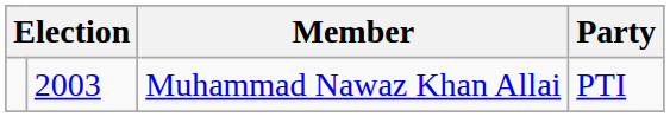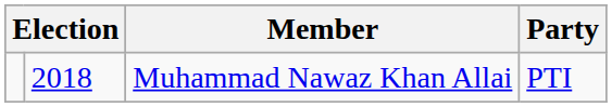Muhammad Nawaz Khan Allai | column 2: 2003 -> 2018
